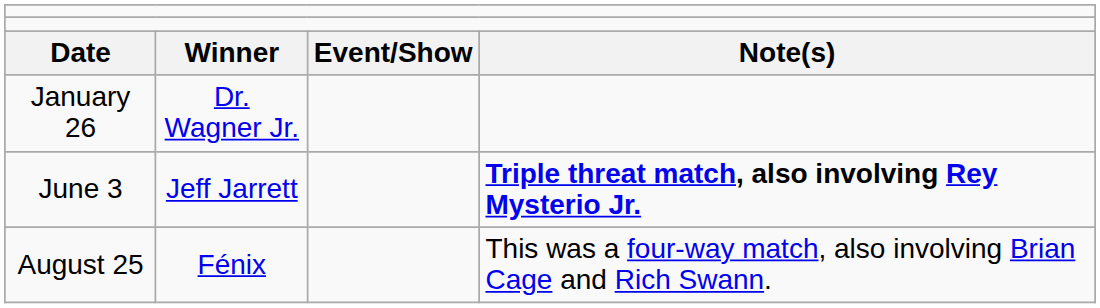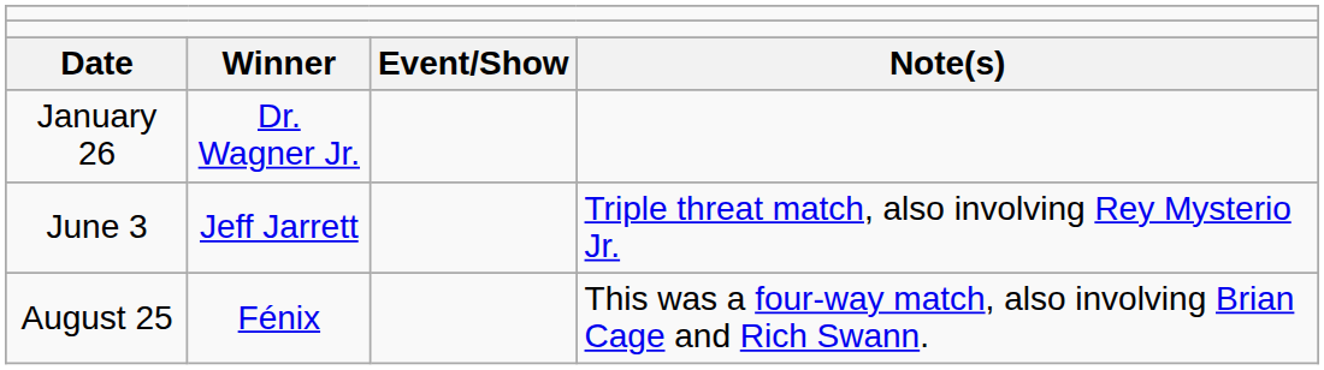June 3 | column 4: bold -> normal
